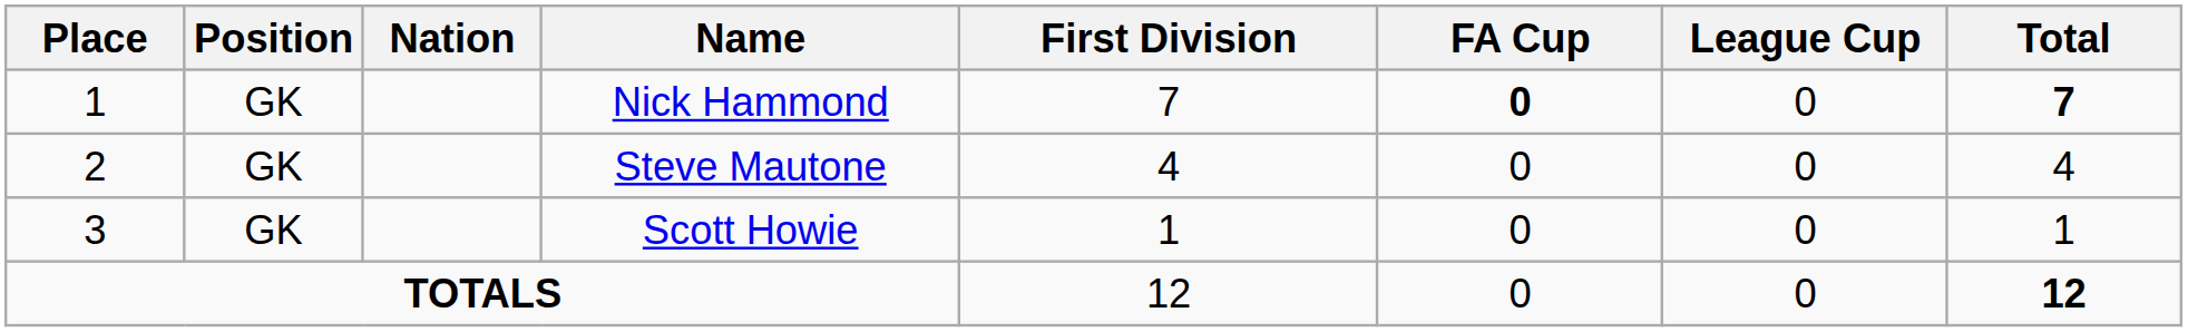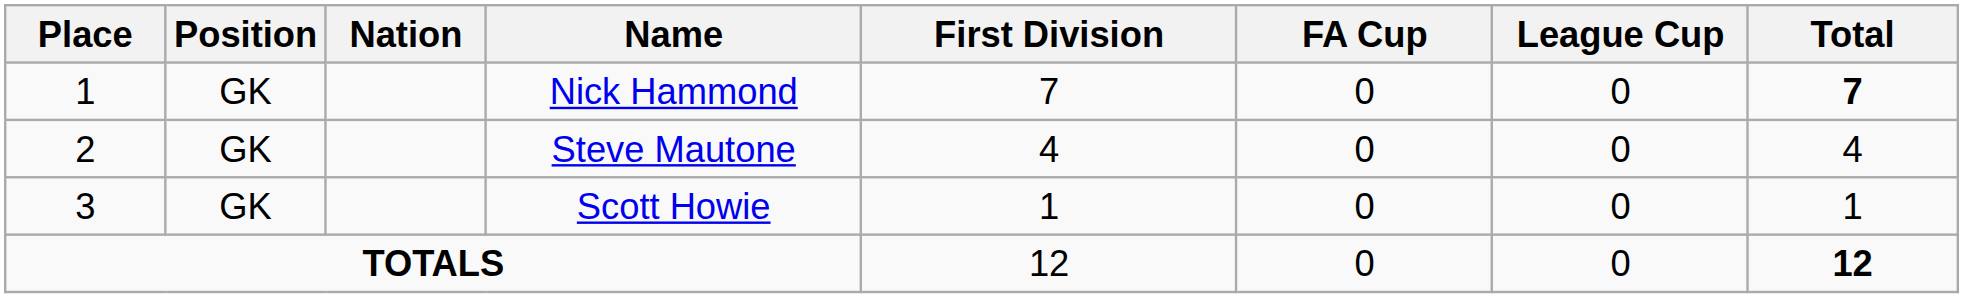Nick Hammond | FA Cup: bold -> normal
